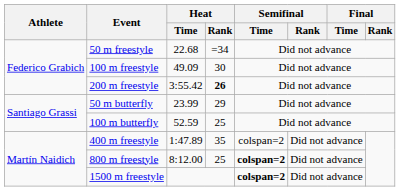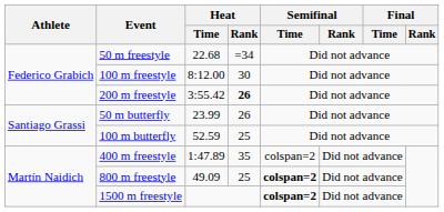100 m freestyle | Heat / Time: 49.09 -> 8:12.00
50 m butterfly | Heat / Rank: 29 -> 26
800 m freestyle | Heat / Time: 8:12.00 -> 49.09
